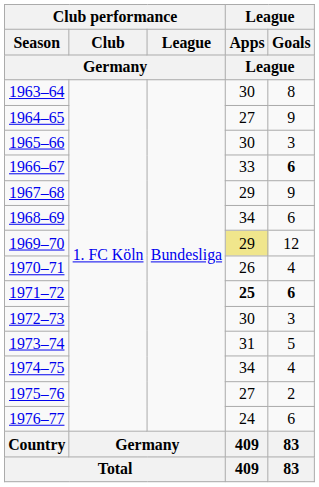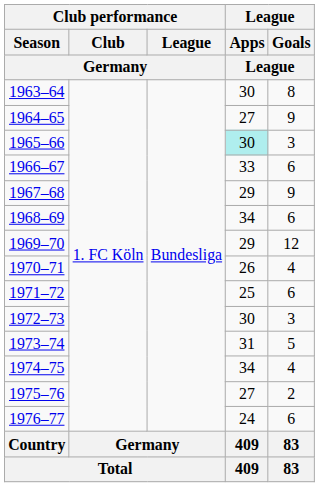1965–66 | League / Apps / League: no background -> paleturquoise background
1966–67 | League / Goals / League: bold -> normal
1969–70 | League / Apps / League: khaki background -> no background
1971–72 | League / Apps / League: bold -> normal
1971–72 | League / Goals / League: bold -> normal
